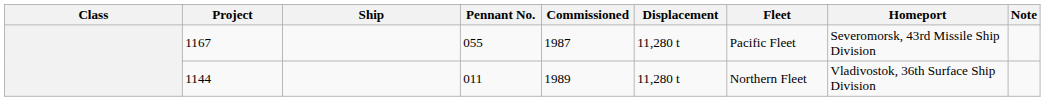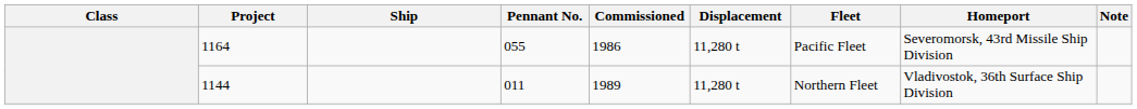055 | Project: 1167 -> 1164
055 | Commissioned: 1987 -> 1986
